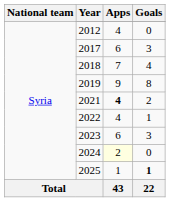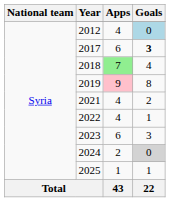2012 | Goals: no background -> lightblue background
2017 | Goals: normal -> bold
2018 | Apps: no background -> lightgreen background
2019 | Apps: no background -> pink background
2021 | Apps: bold -> normal
2024 | Apps: lightyellow background -> no background
2024 | Goals: no background -> lightgrey background
2025 | Goals: bold -> normal
